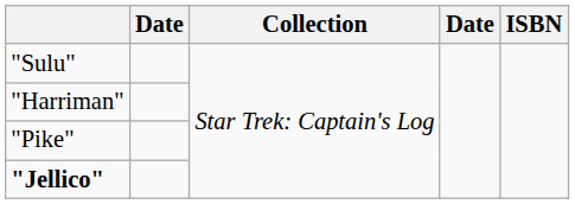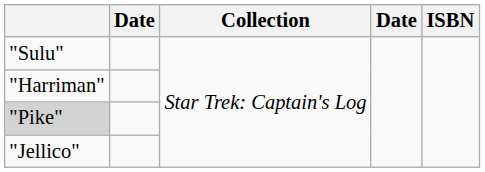"Pike" | column 1: no background -> lightgrey background
"Jellico" | column 1: bold -> normal
